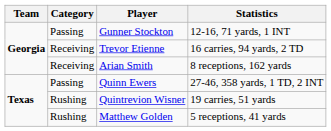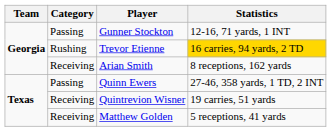Trevor Etienne | Category: Receiving -> Rushing
Trevor Etienne | Statistics: no background -> gold background
Quintrevion Wisner | Category: Rushing -> Receiving
Matthew Golden | Category: Rushing -> Receiving
